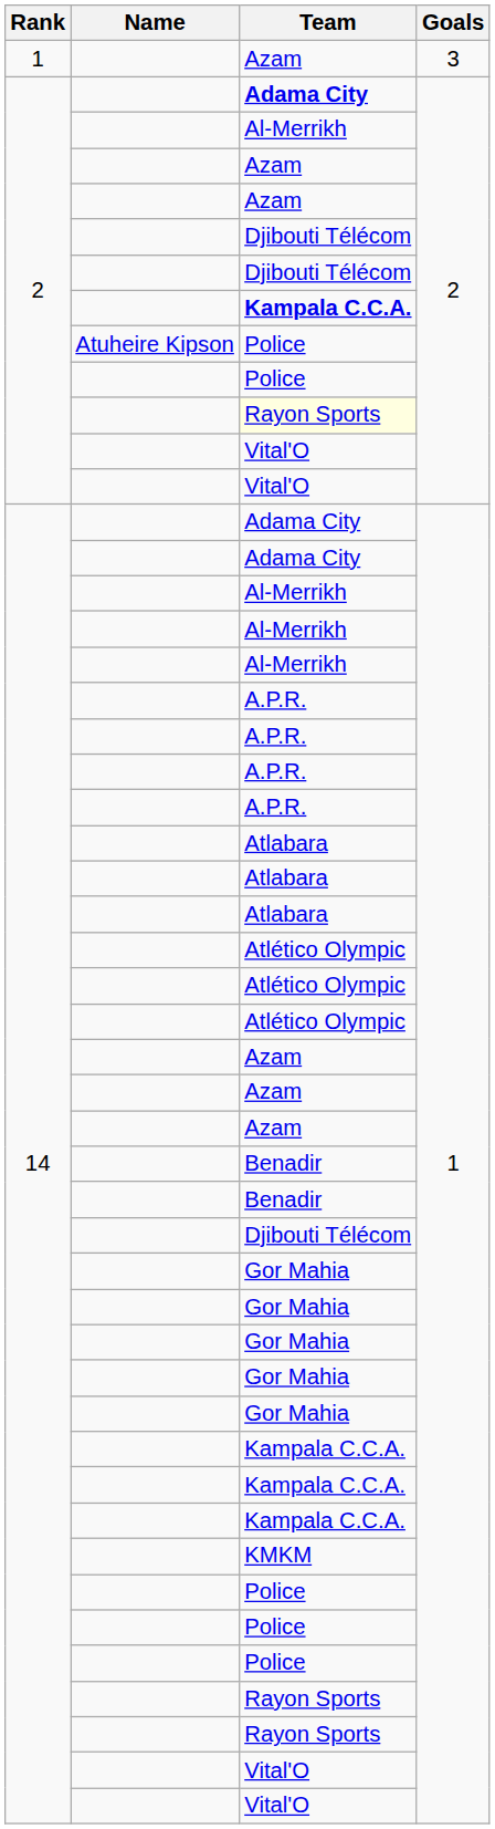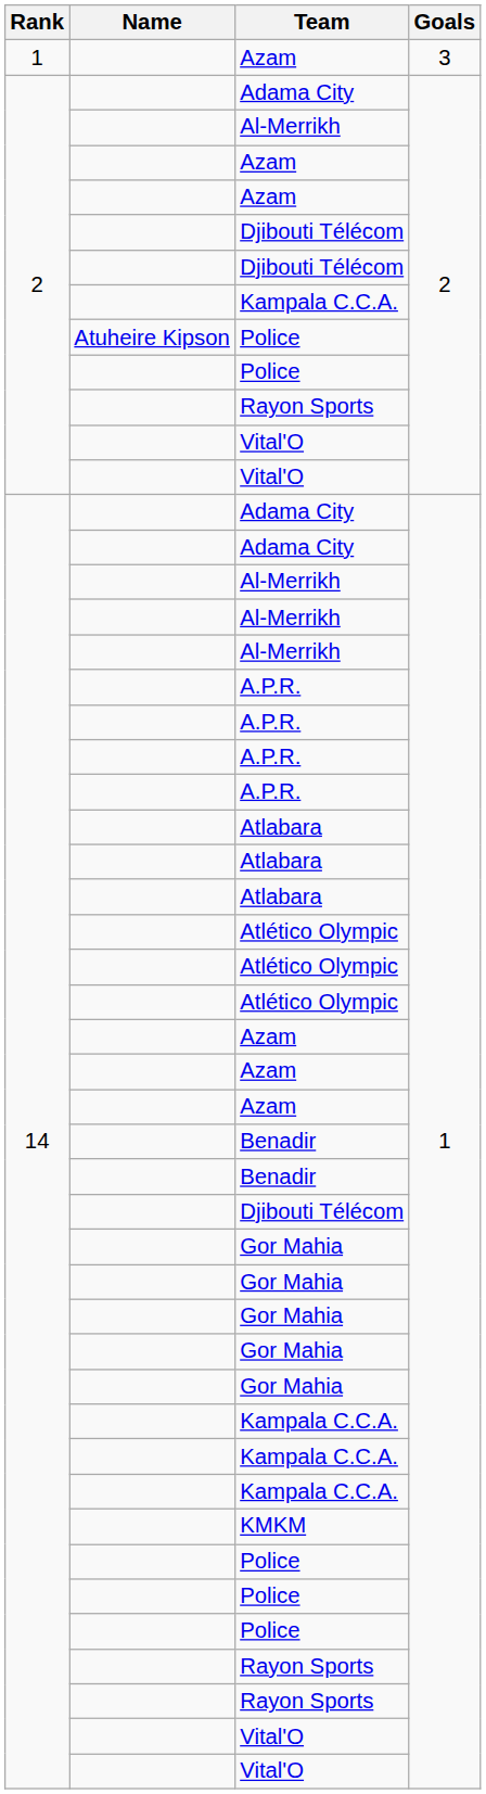2 / Adama City | Team: bold -> normal
2 / Kampala C.C.A. | Team: bold -> normal
2 / Rayon Sports | Team: lightyellow background -> no background
